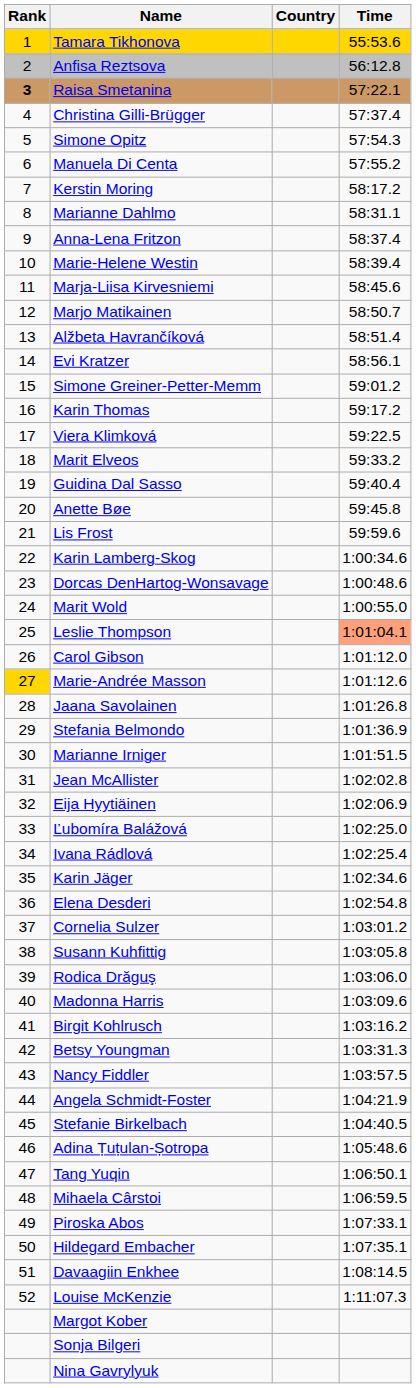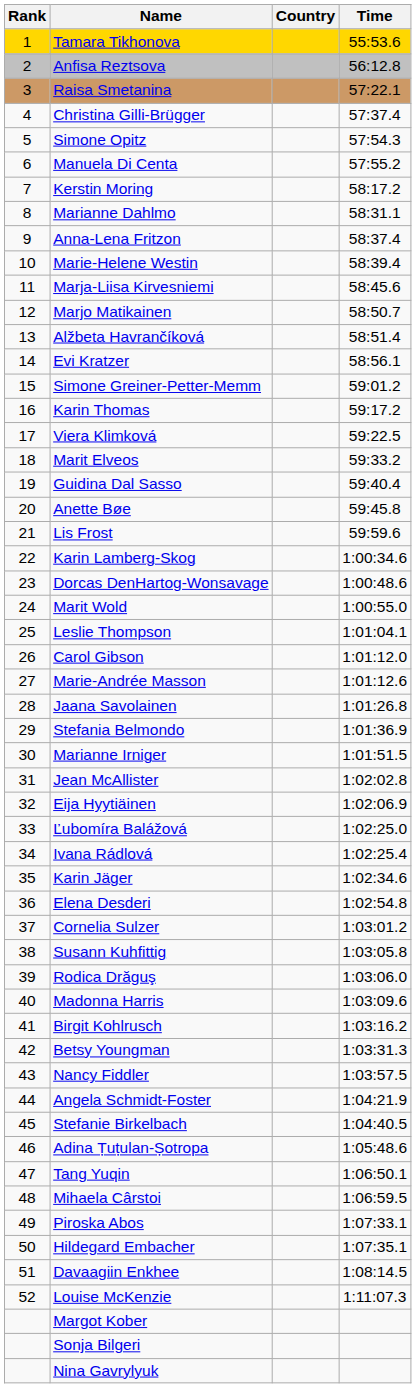Raisa Smetanina | Rank: bold -> normal
Leslie Thompson | Time: lightsalmon background -> no background
Marie-Andrée Masson | Rank: gold background -> no background
